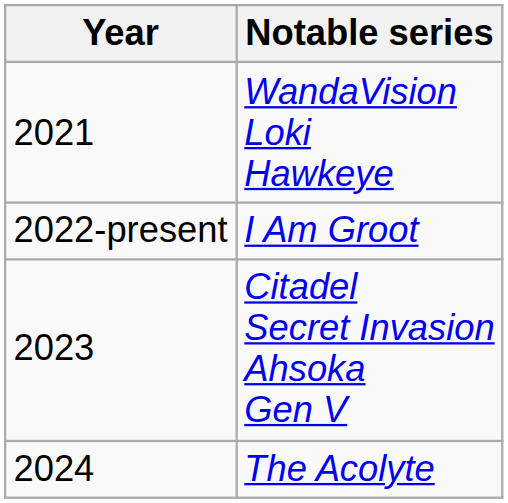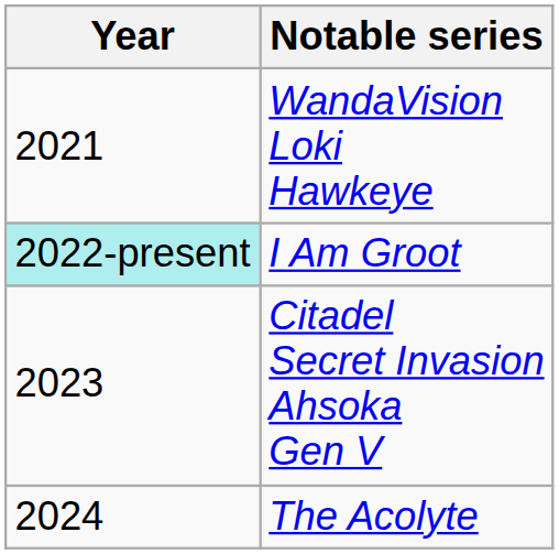I Am Groot | Year: no background -> paleturquoise background
